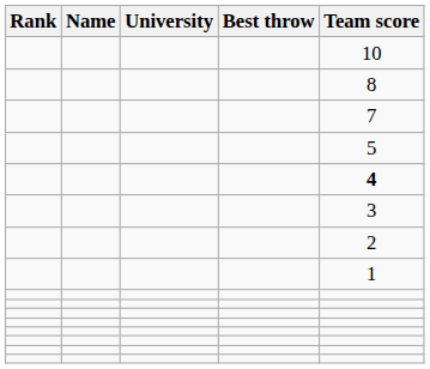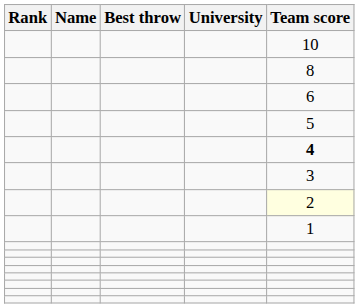columns swapped: University <-> Best throw
row 4 | Team score: 7 -> 6
row 8 | Team score: no background -> lightyellow background
